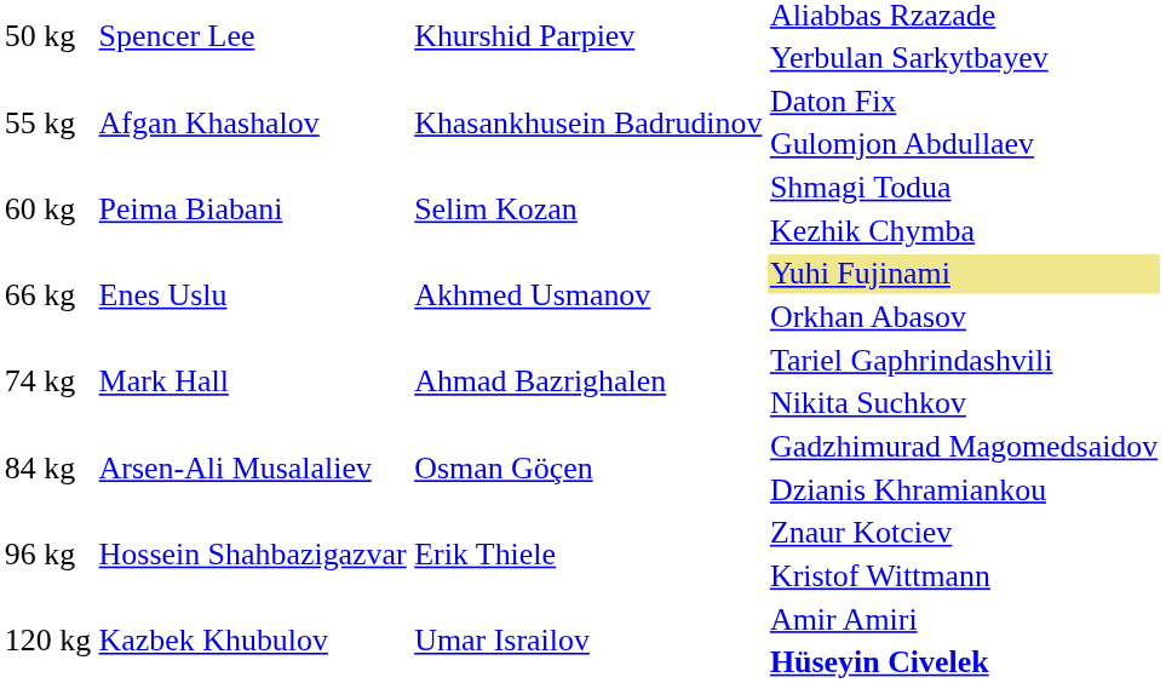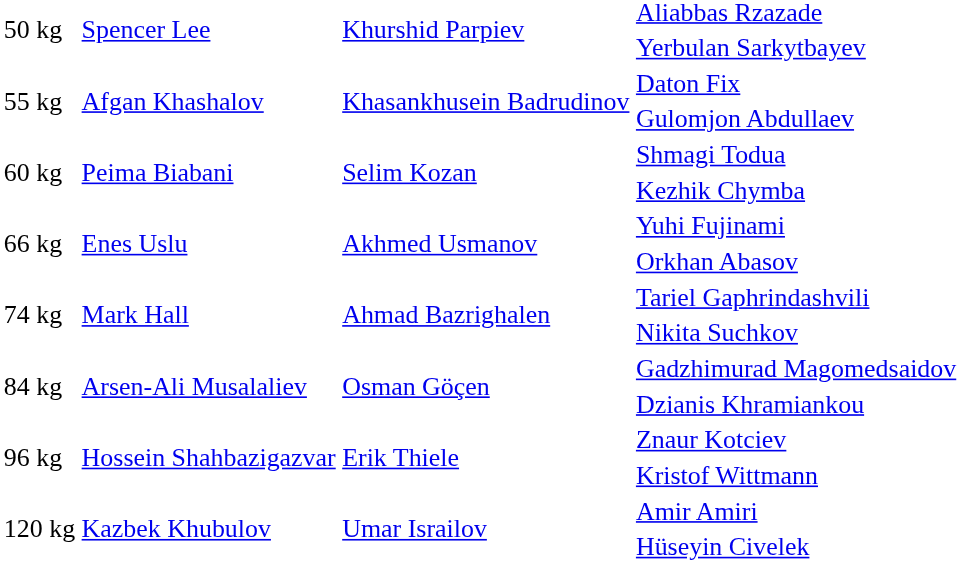Yuhi Fujinami | column 4: khaki background -> no background
Hüseyin Civelek | column 4: bold -> normal
